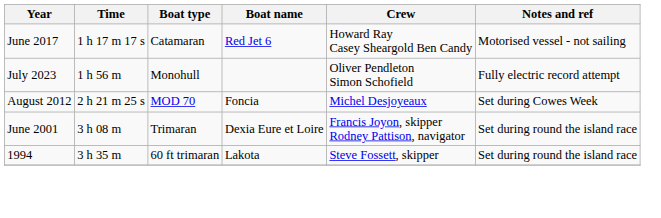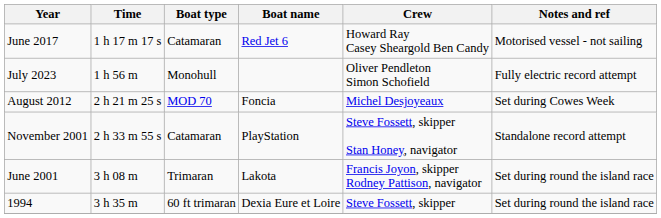+ row: November 2001 | 2 h 33 m 55 s | Catamaran | PlayStation | Steve Fossett, skipper Stan Honey, navigator | Standalone record attempt
June 2001 | Boat name: Dexia Eure et Loire -> Lakota
1994 | Boat name: Lakota -> Dexia Eure et Loire
